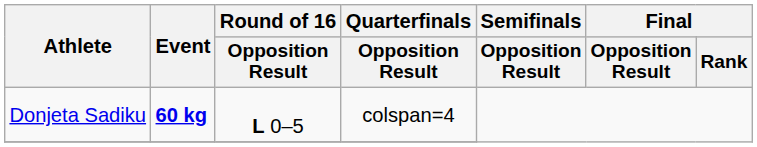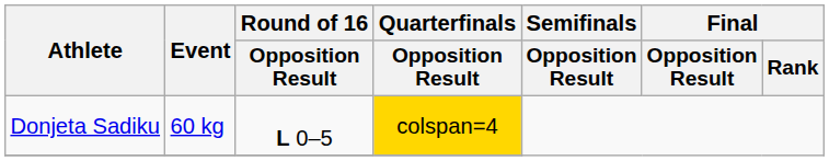Donjeta Sadiku | Event: bold -> normal
Donjeta Sadiku | Quarterfinals / Opposition Result: no background -> gold background
